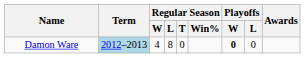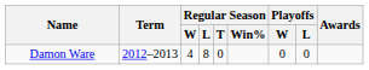Damon Ware | Term: lightblue background -> no background
Damon Ware | Playoffs / W: bold -> normal
